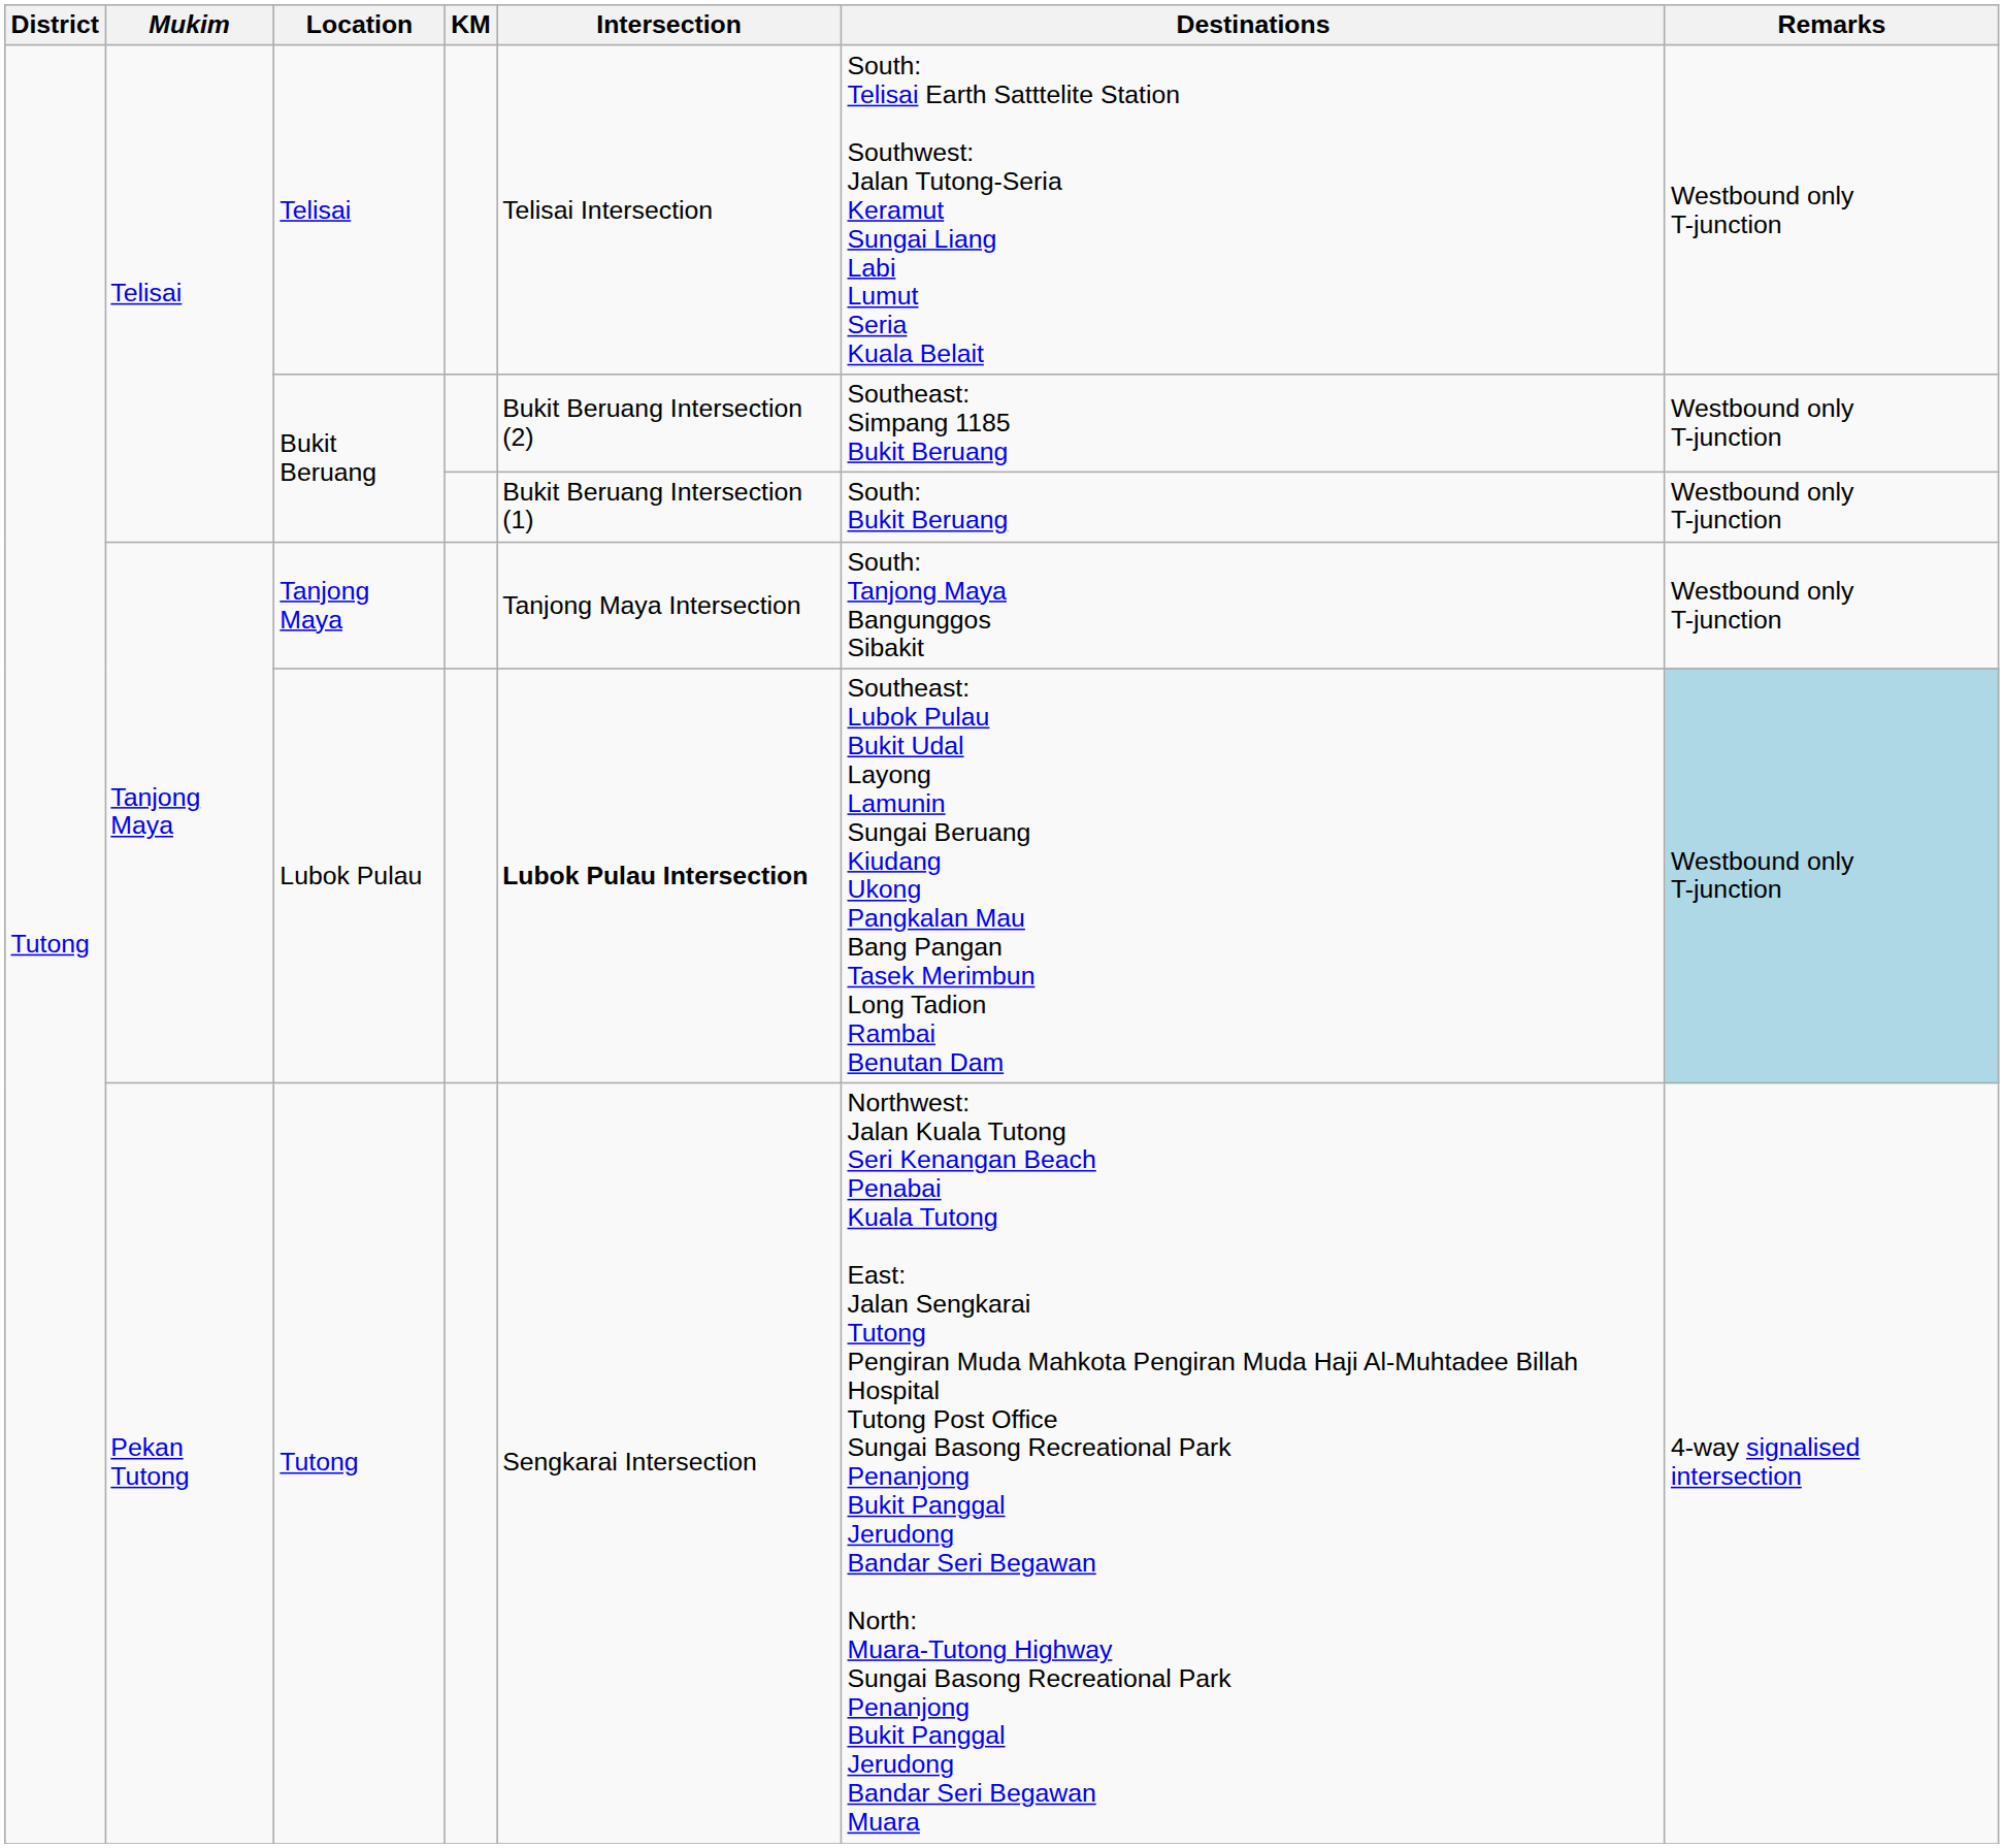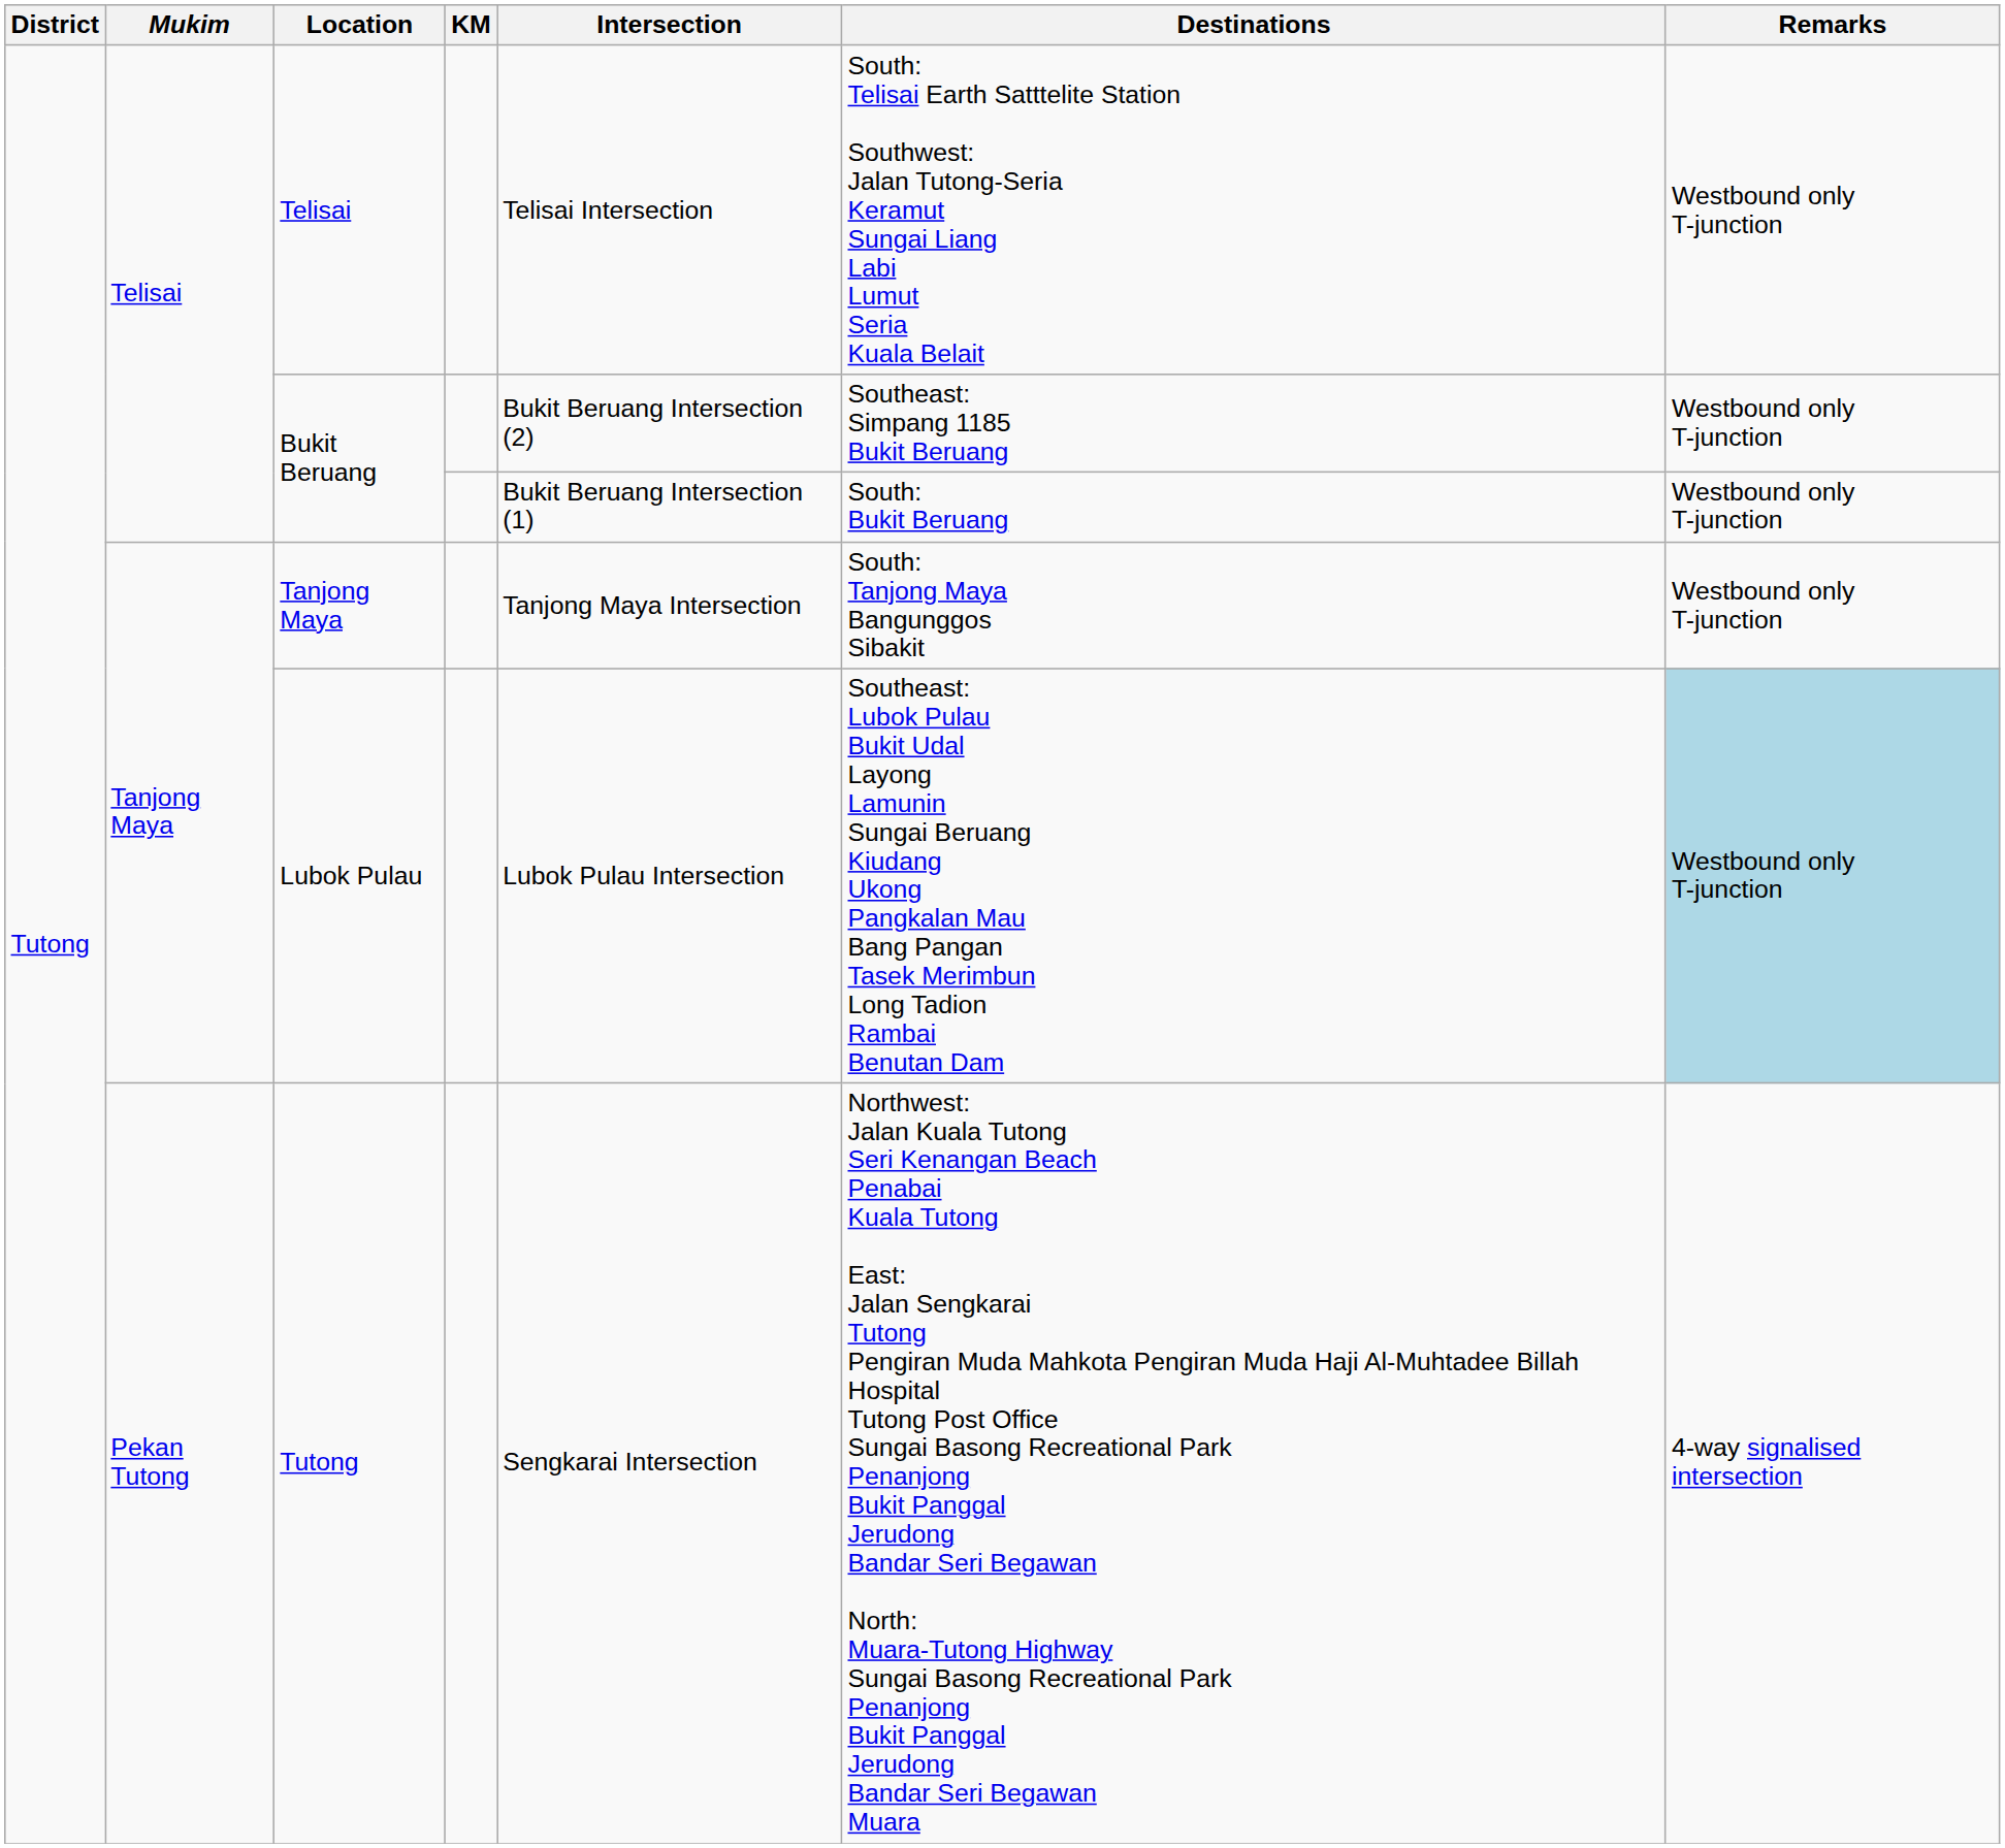Lubok Pulau | Intersection: bold -> normal
